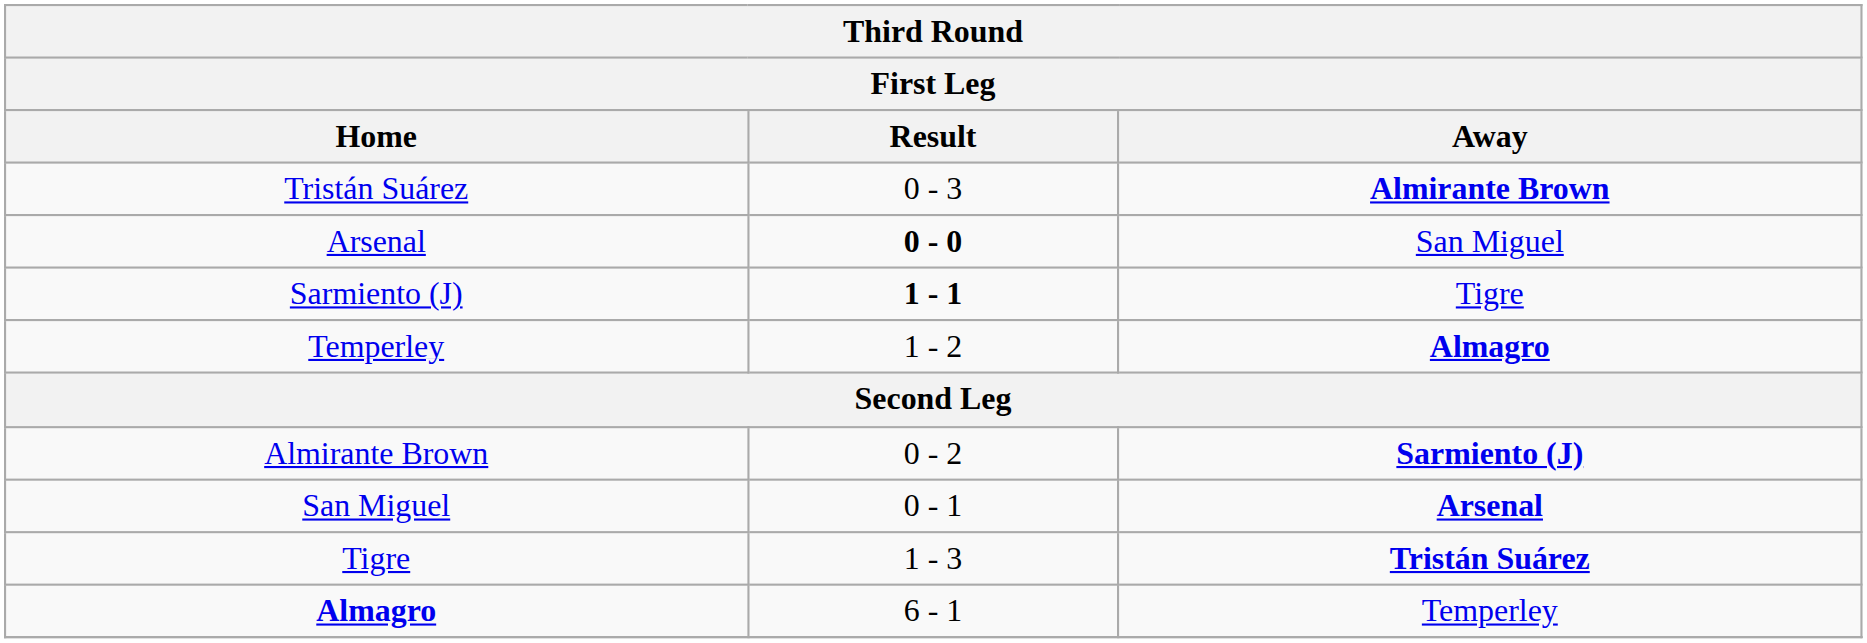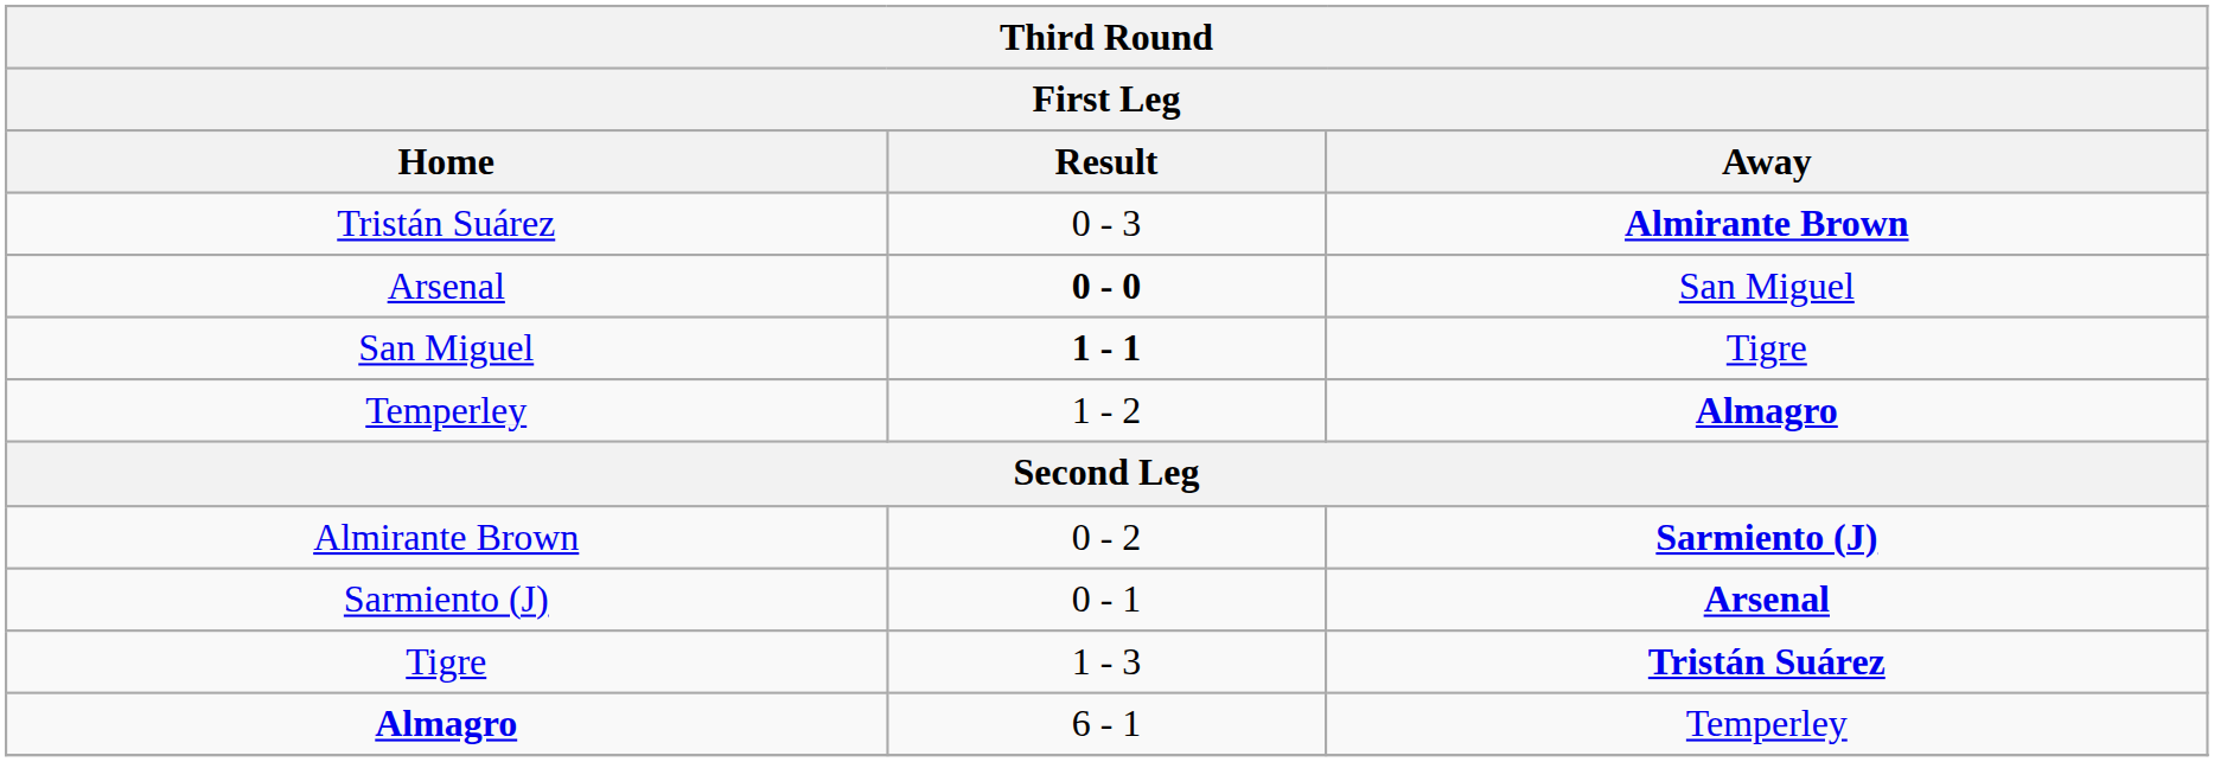row 6 | Home: Sarmiento (J) -> San Miguel
row 10 | Home: San Miguel -> Sarmiento (J)
